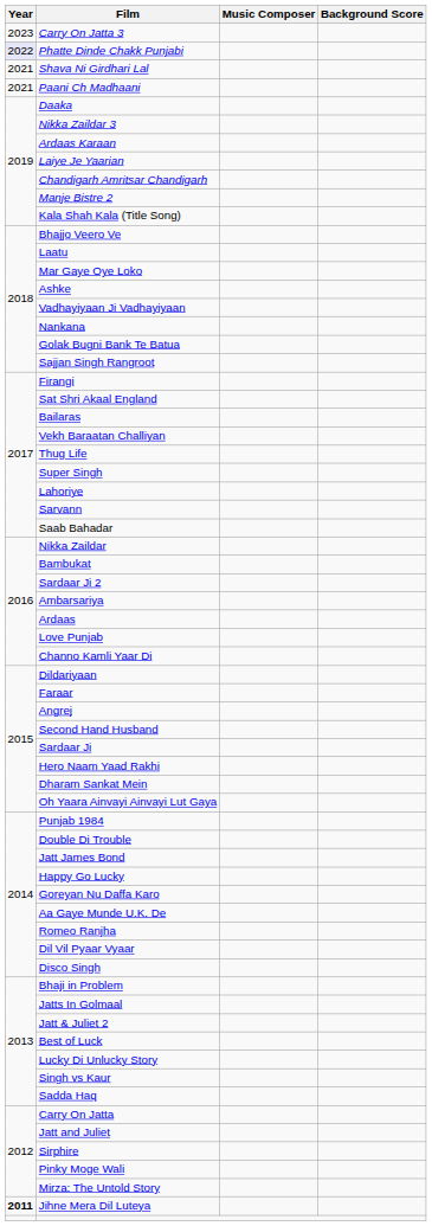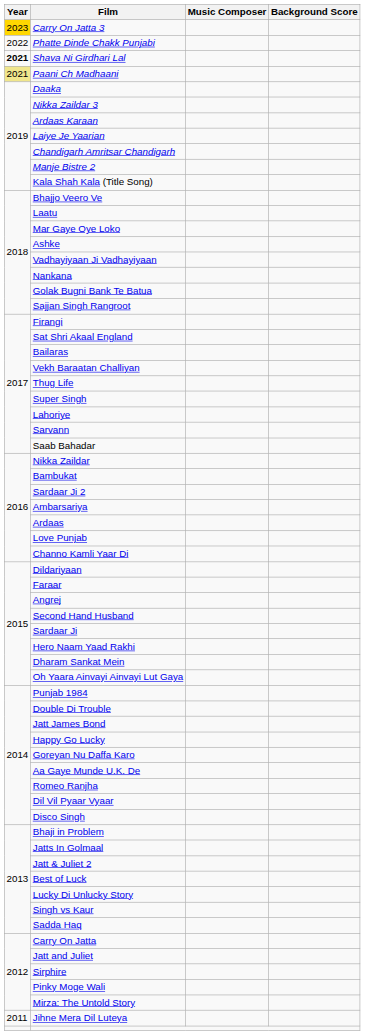Carry On Jatta 3 | Year: no background -> gold background
Phatte Dinde Chakk Punjabi | Year: lavender background -> no background
Shava Ni Girdhari Lal | Year: normal -> bold
Paani Ch Madhaani | Year: no background -> khaki background
Jihne Mera Dil Luteya | Year: bold -> normal
